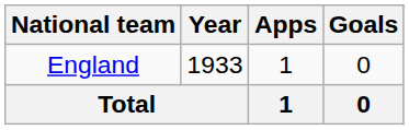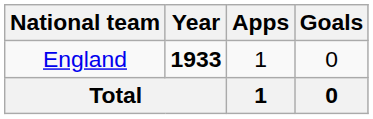England | Year: normal -> bold
